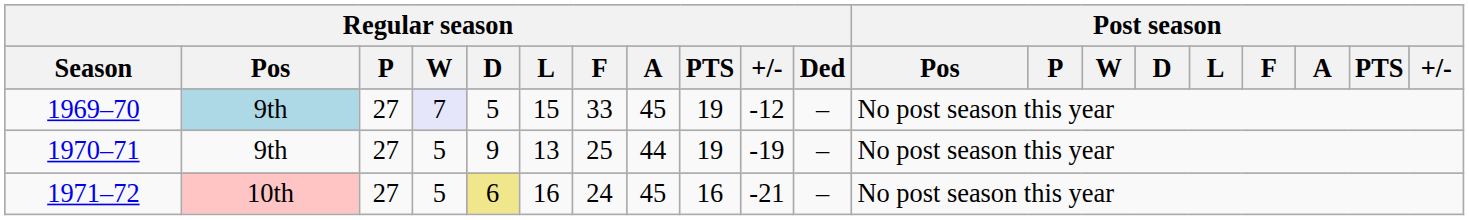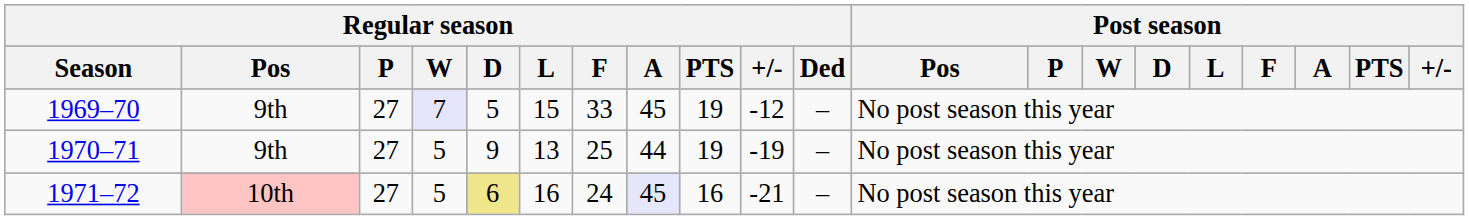1969–70 | Regular season / Pos: lightblue background -> no background
1971–72 | Regular season / A: no background -> lavender background
